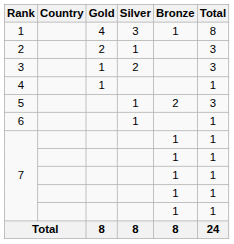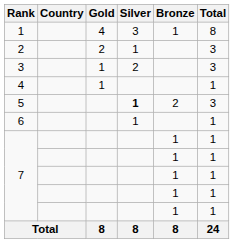5 | Silver: normal -> bold
